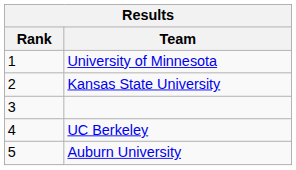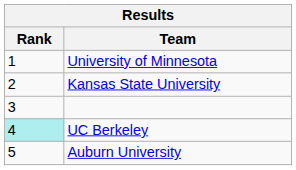UC Berkeley | Rank: no background -> paleturquoise background
